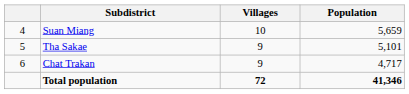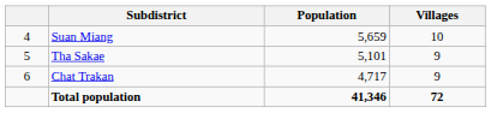columns swapped: Population <-> Villages
